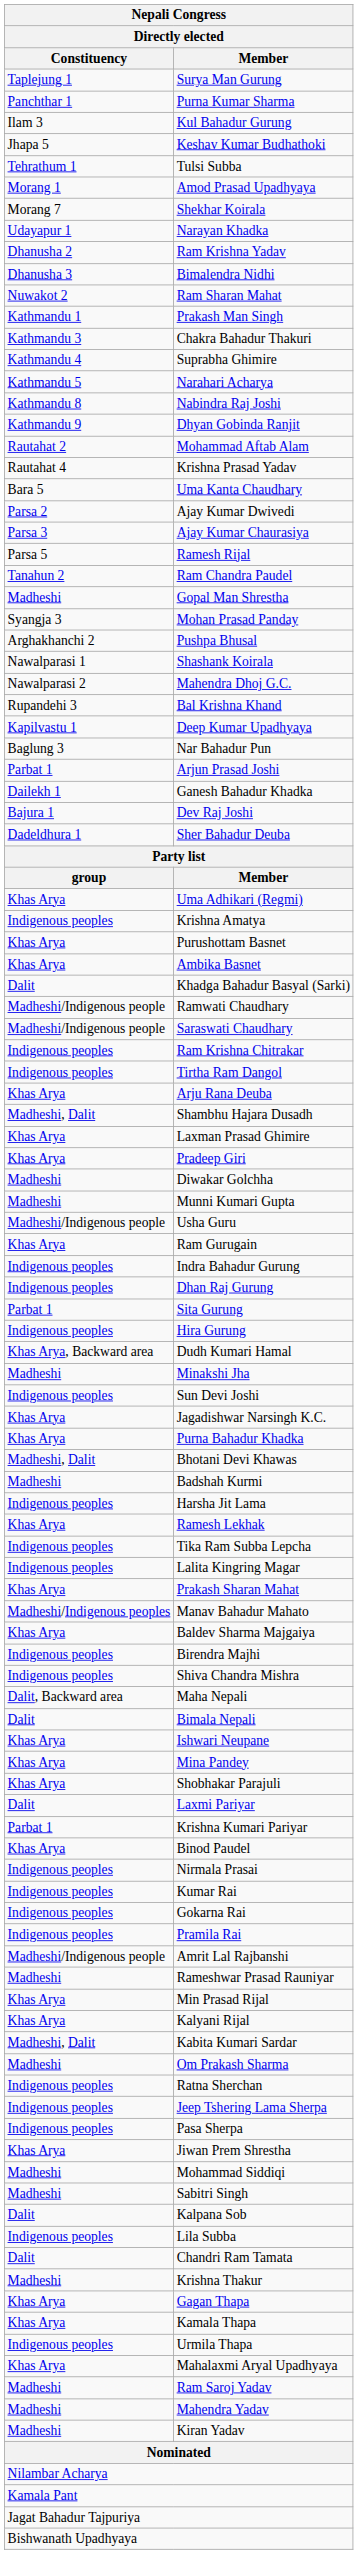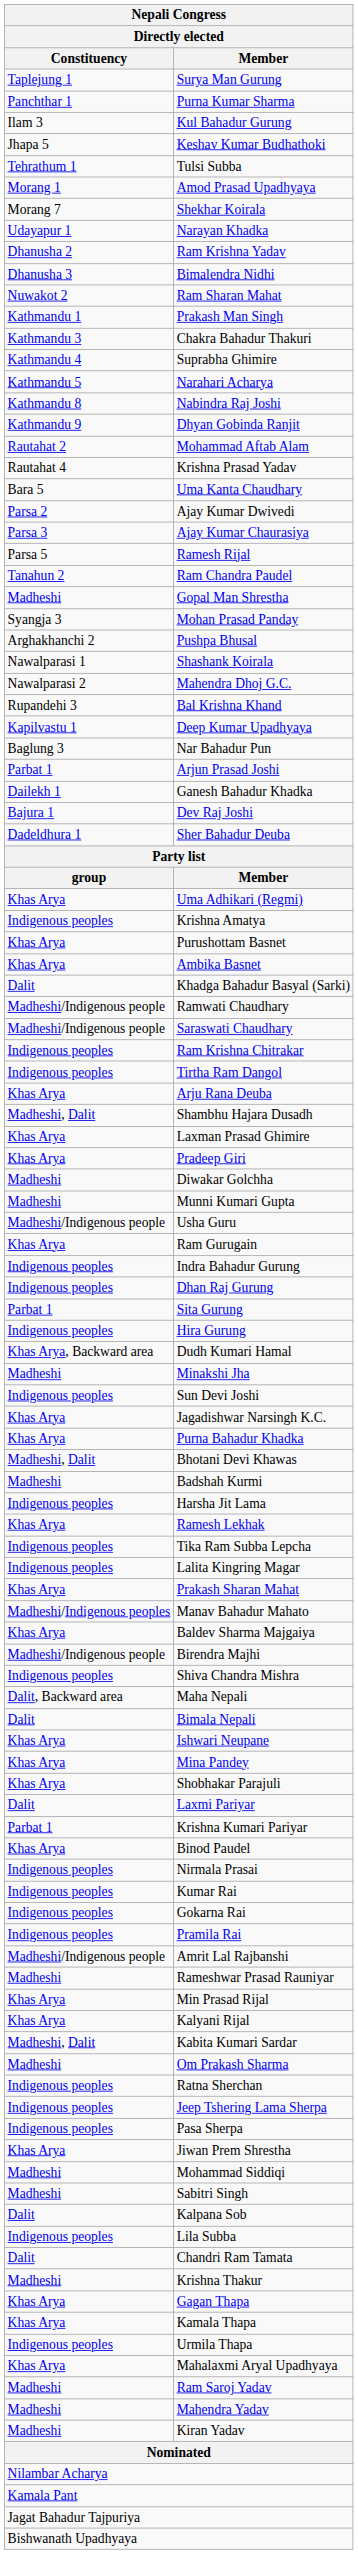Birendra Majhi | Constituency: Indigenous peoples -> Madheshi/Indigenous people
